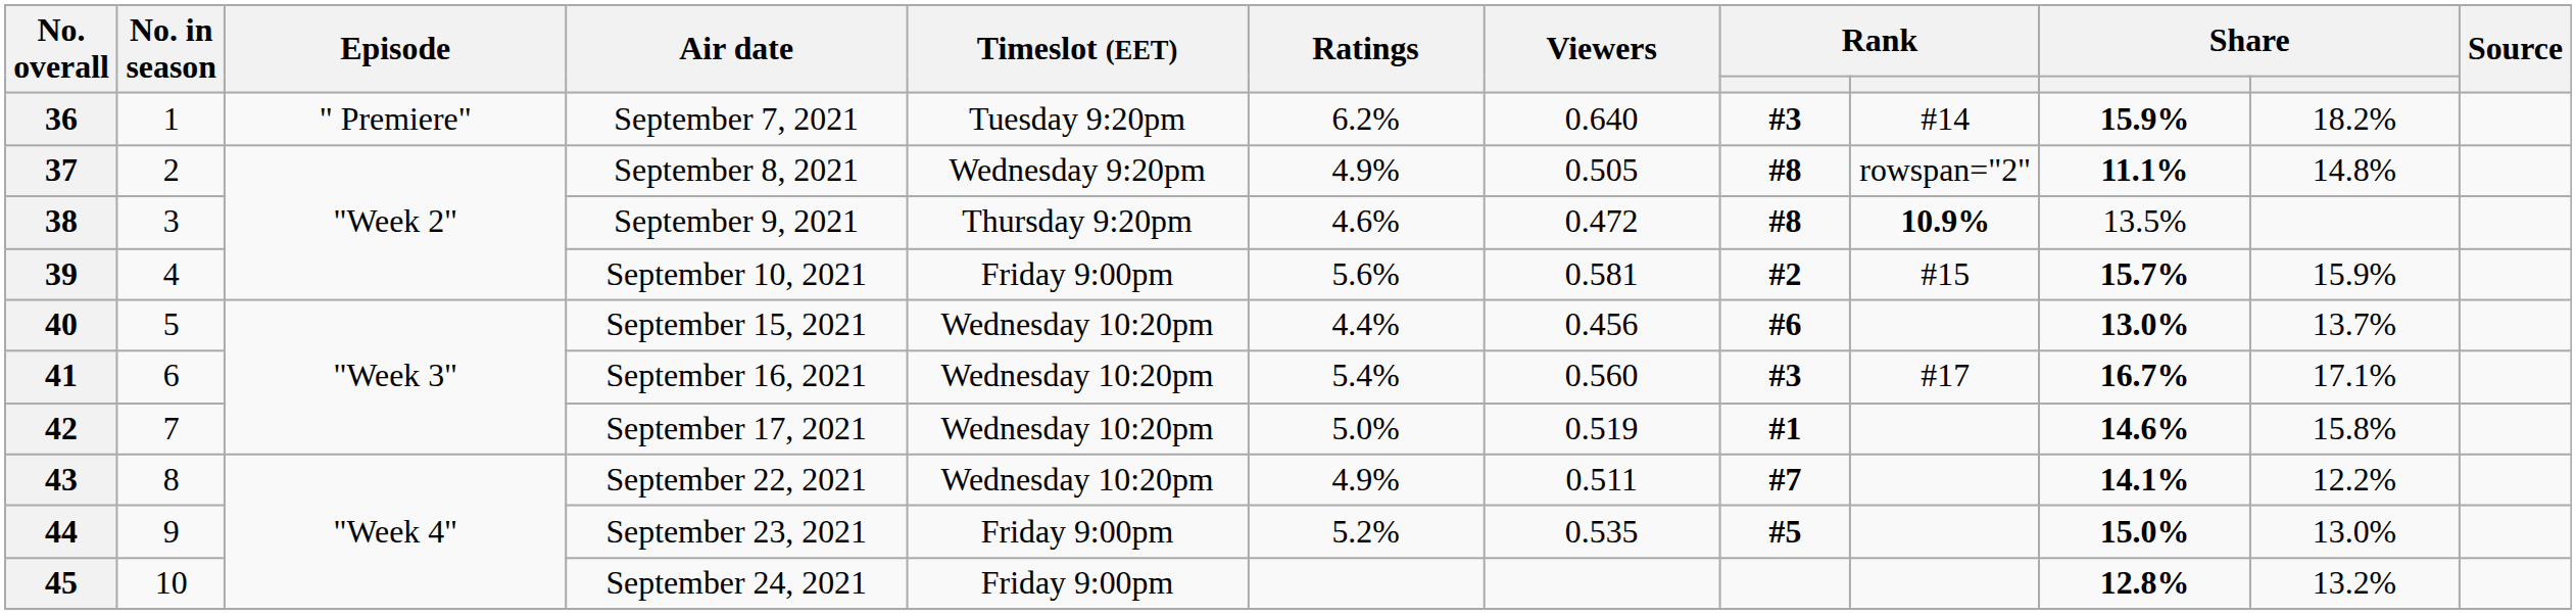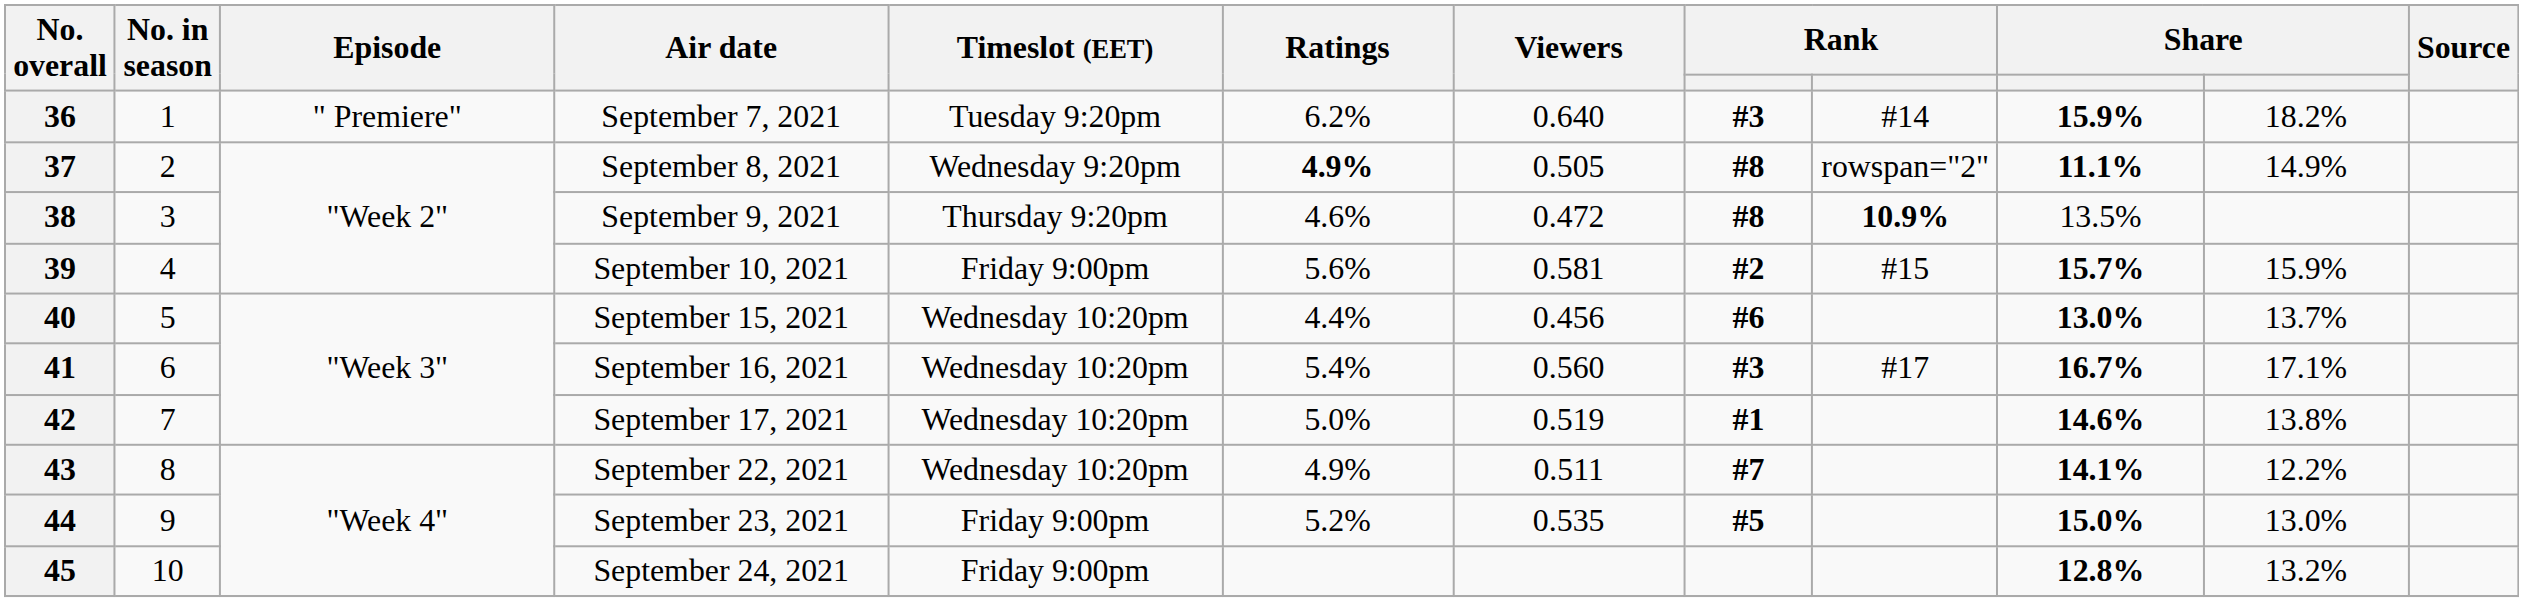37 | Ratings: normal -> bold
37 | column 11: 14.8% -> 14.9%
42 | column 11: 15.8% -> 13.8%
